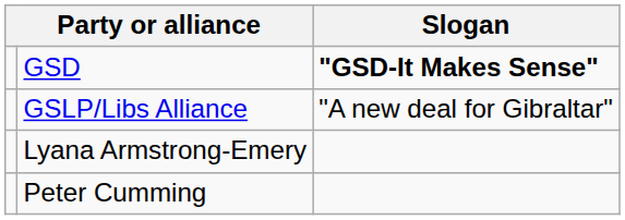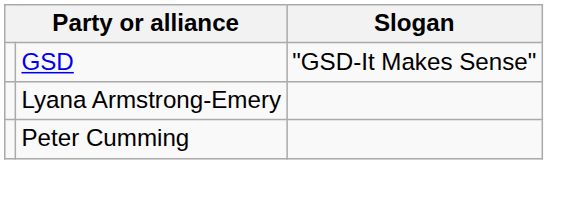GSD | Slogan: bold -> normal
- row: GSLP/Libs Alliance | "A new deal for Gibraltar"
